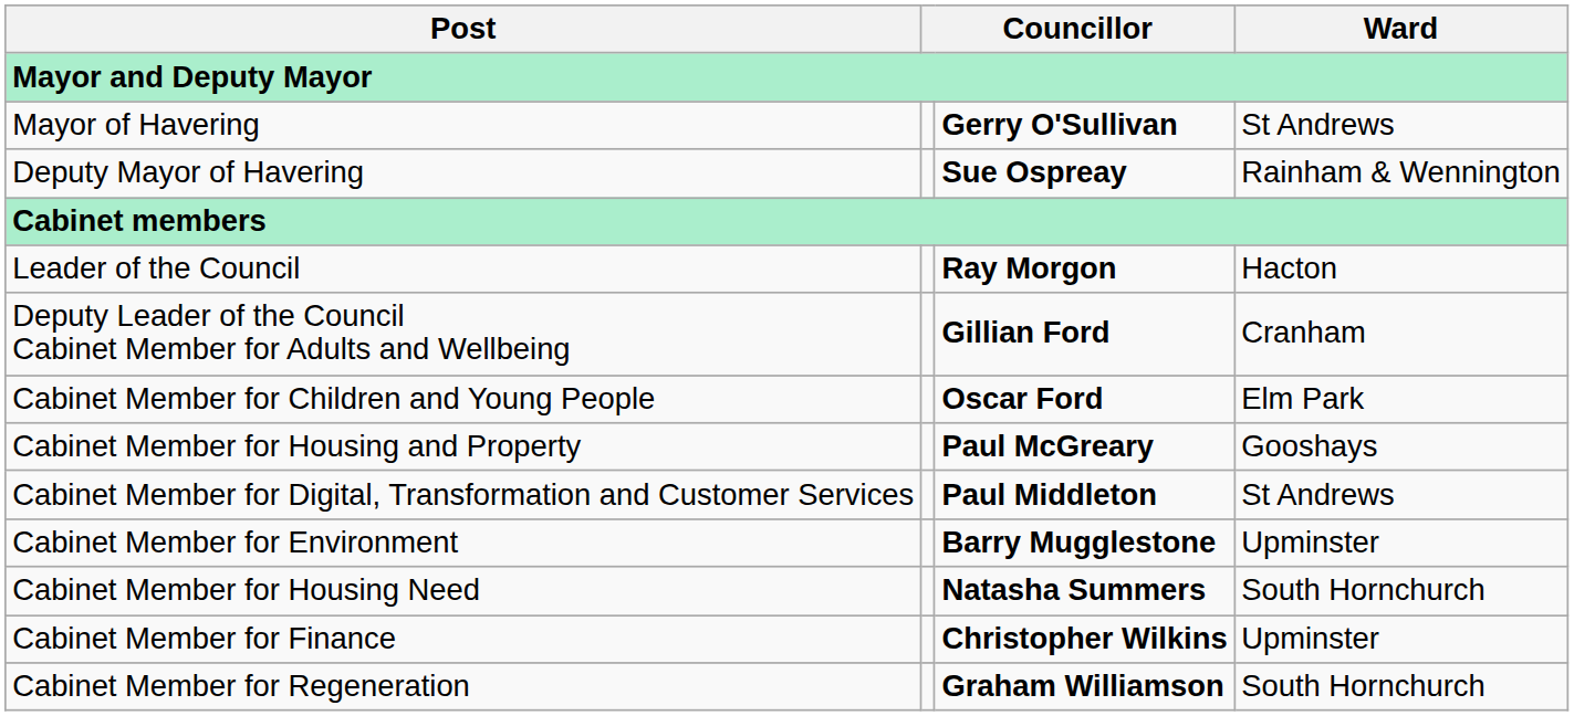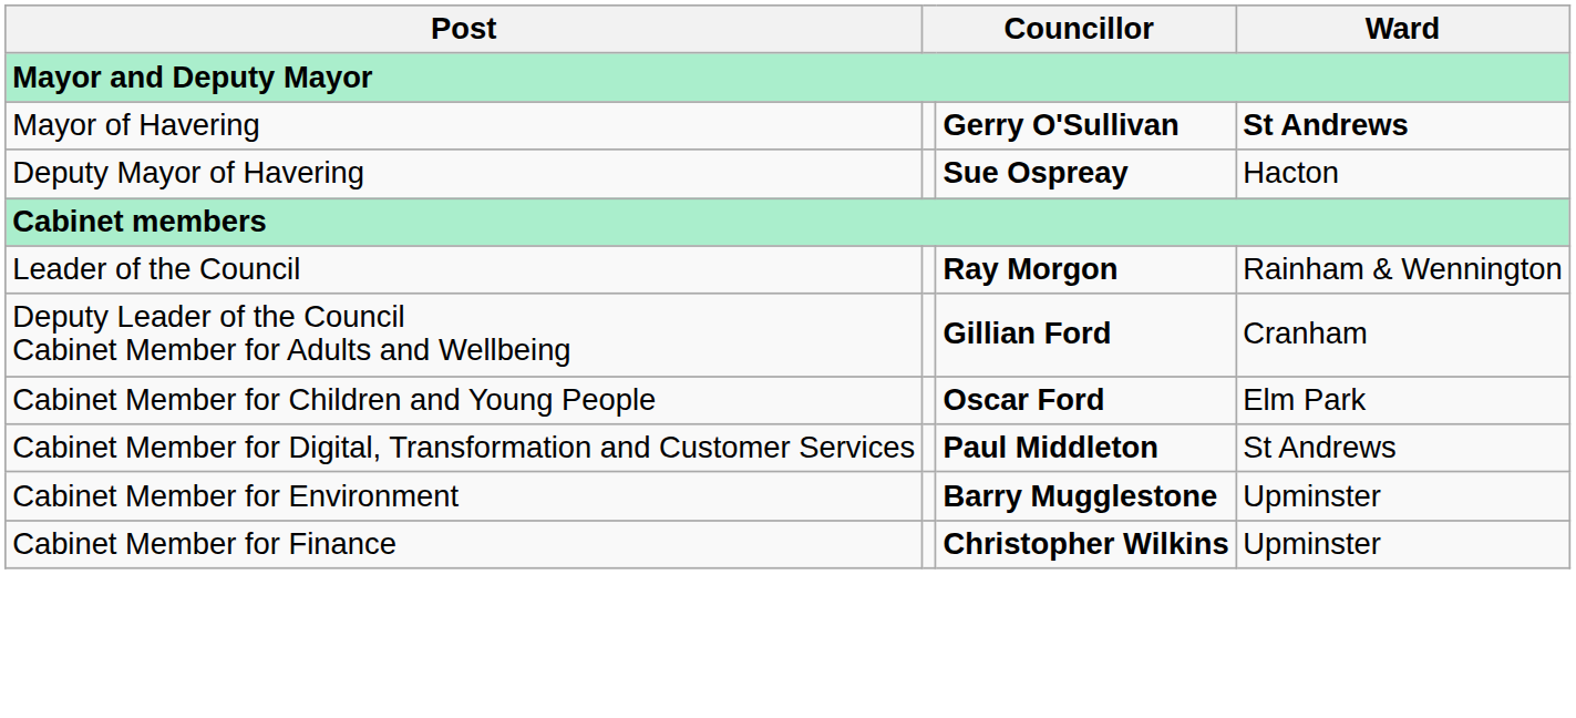Mayor of Havering | Ward: normal -> bold
Deputy Mayor of Havering | Ward: Rainham & Wennington -> Hacton
Leader of the Council | Ward: Hacton -> Rainham & Wennington
- row: Cabinet Member for Housing and Property | Paul McGreary | Gooshays
- row: Cabinet Member for Housing Need | Natasha Summers | South Hornchurch
- row: Cabinet Member for Regeneration | Graham Williamson | South Hornchurch
